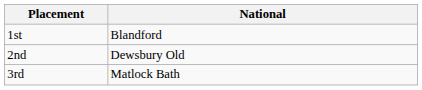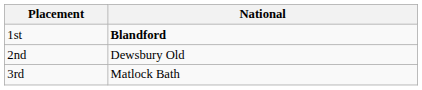1st | National: normal -> bold
